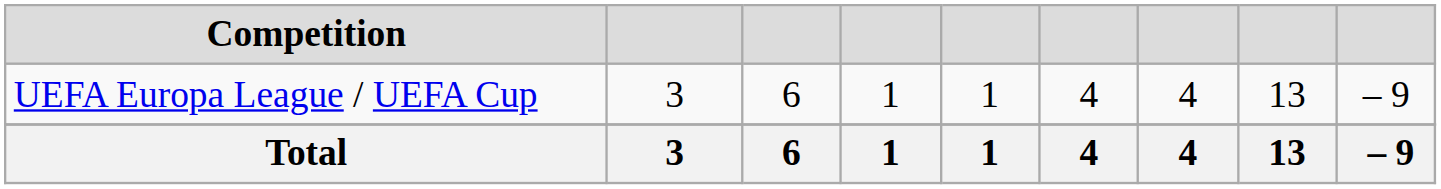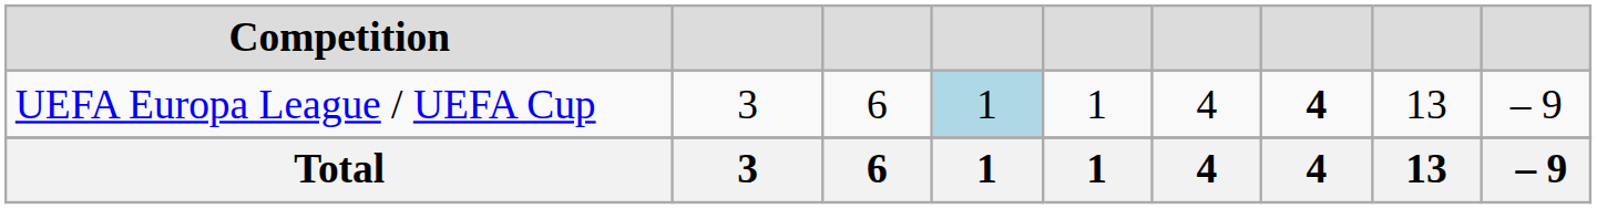UEFA Europa League / UEFA Cup | column 4: no background -> lightblue background
UEFA Europa League / UEFA Cup | column 7: normal -> bold
